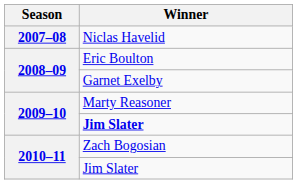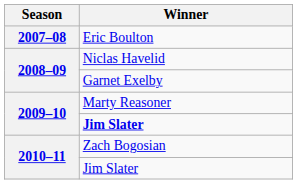row 2 | Winner: Niclas Havelid -> Eric Boulton
row 3 | Winner: Eric Boulton -> Niclas Havelid
